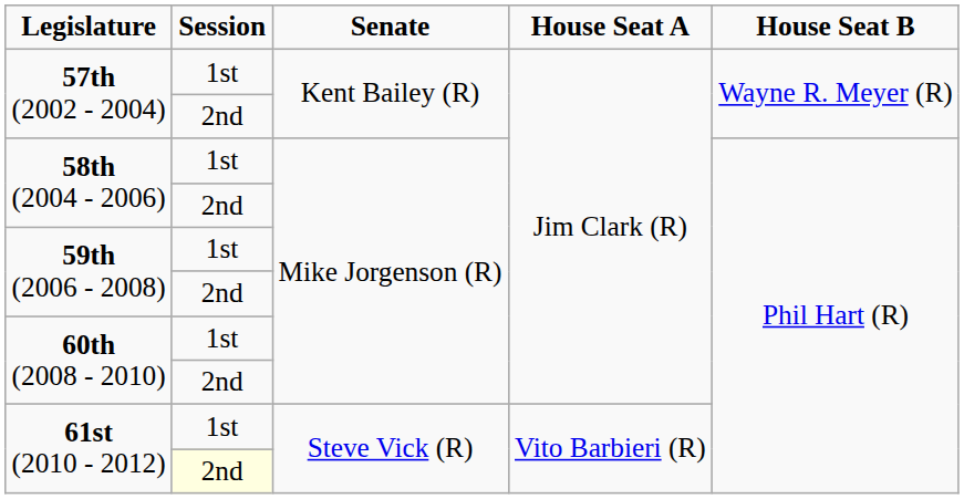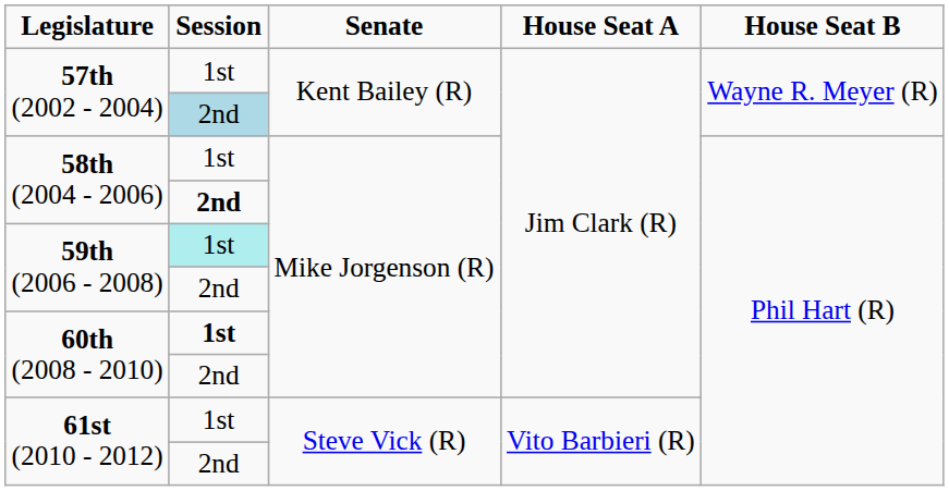57th (2002 - 2004) / 2nd | Session: no background -> lightblue background
58th (2004 - 2006) / 2nd | Session: normal -> bold
59th (2006 - 2008) / 1st | Session: no background -> paleturquoise background
60th (2008 - 2010) / 1st | Session: normal -> bold
61st (2010 - 2012) / 2nd | Session: lightyellow background -> no background
